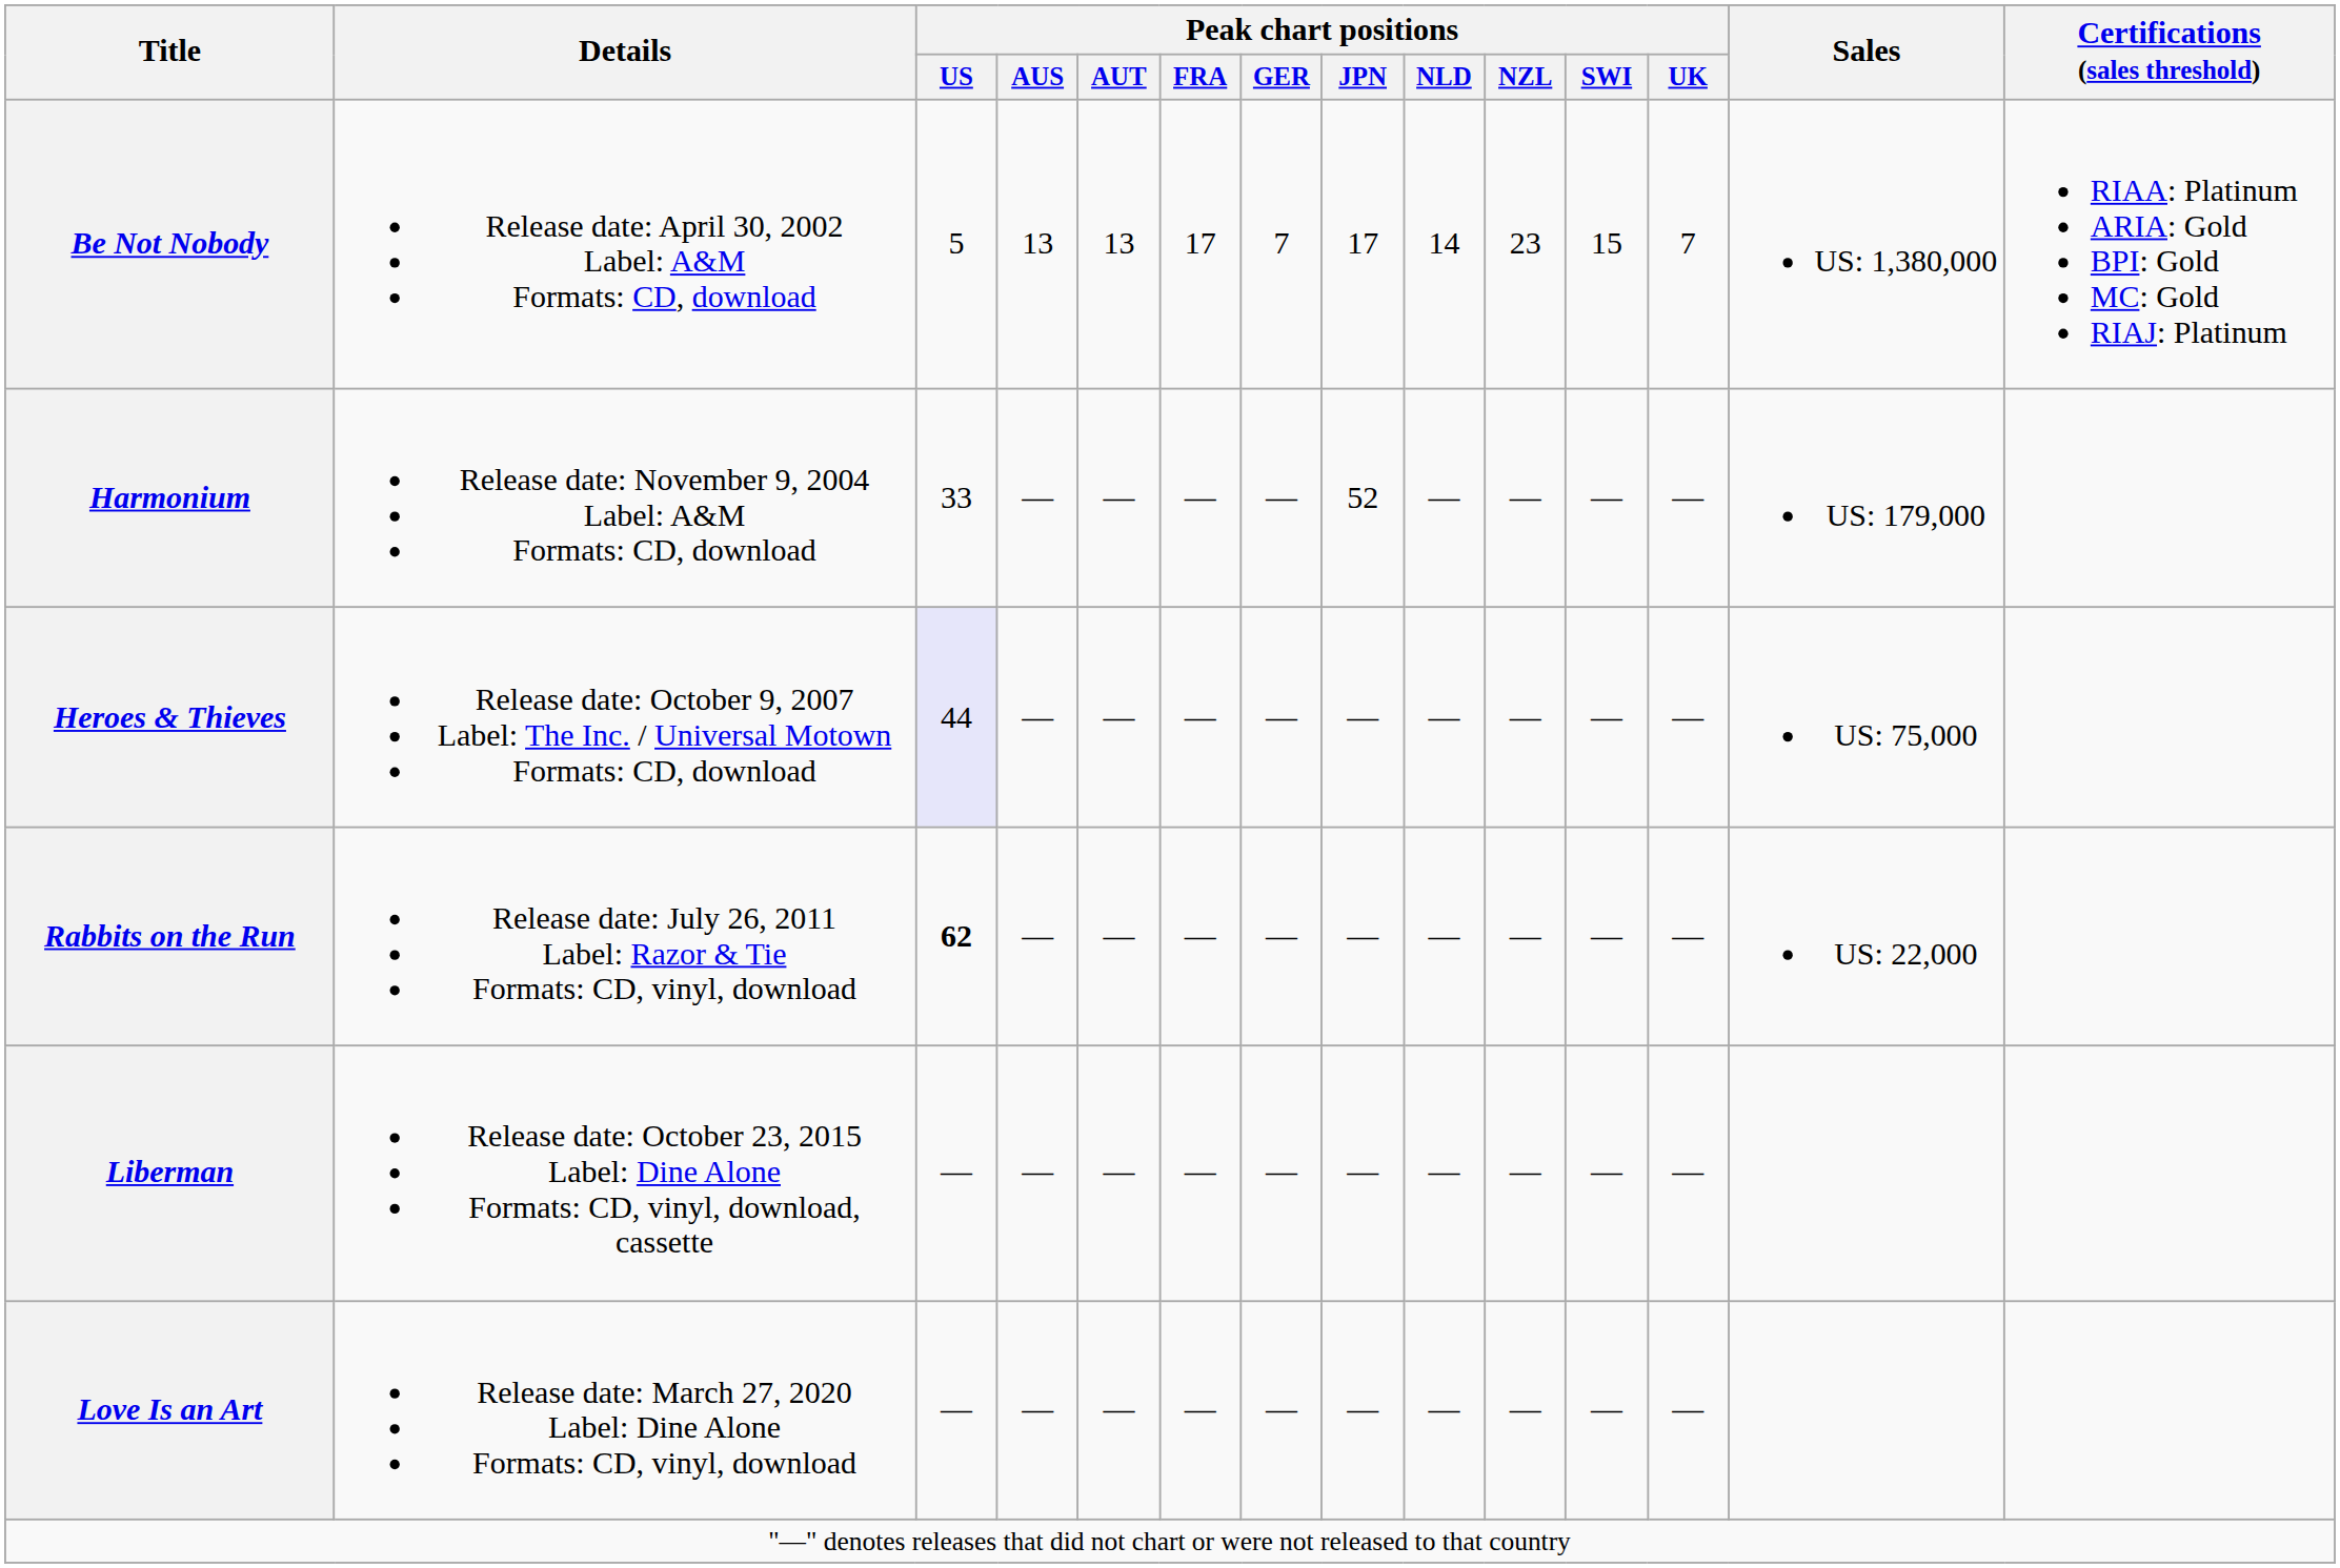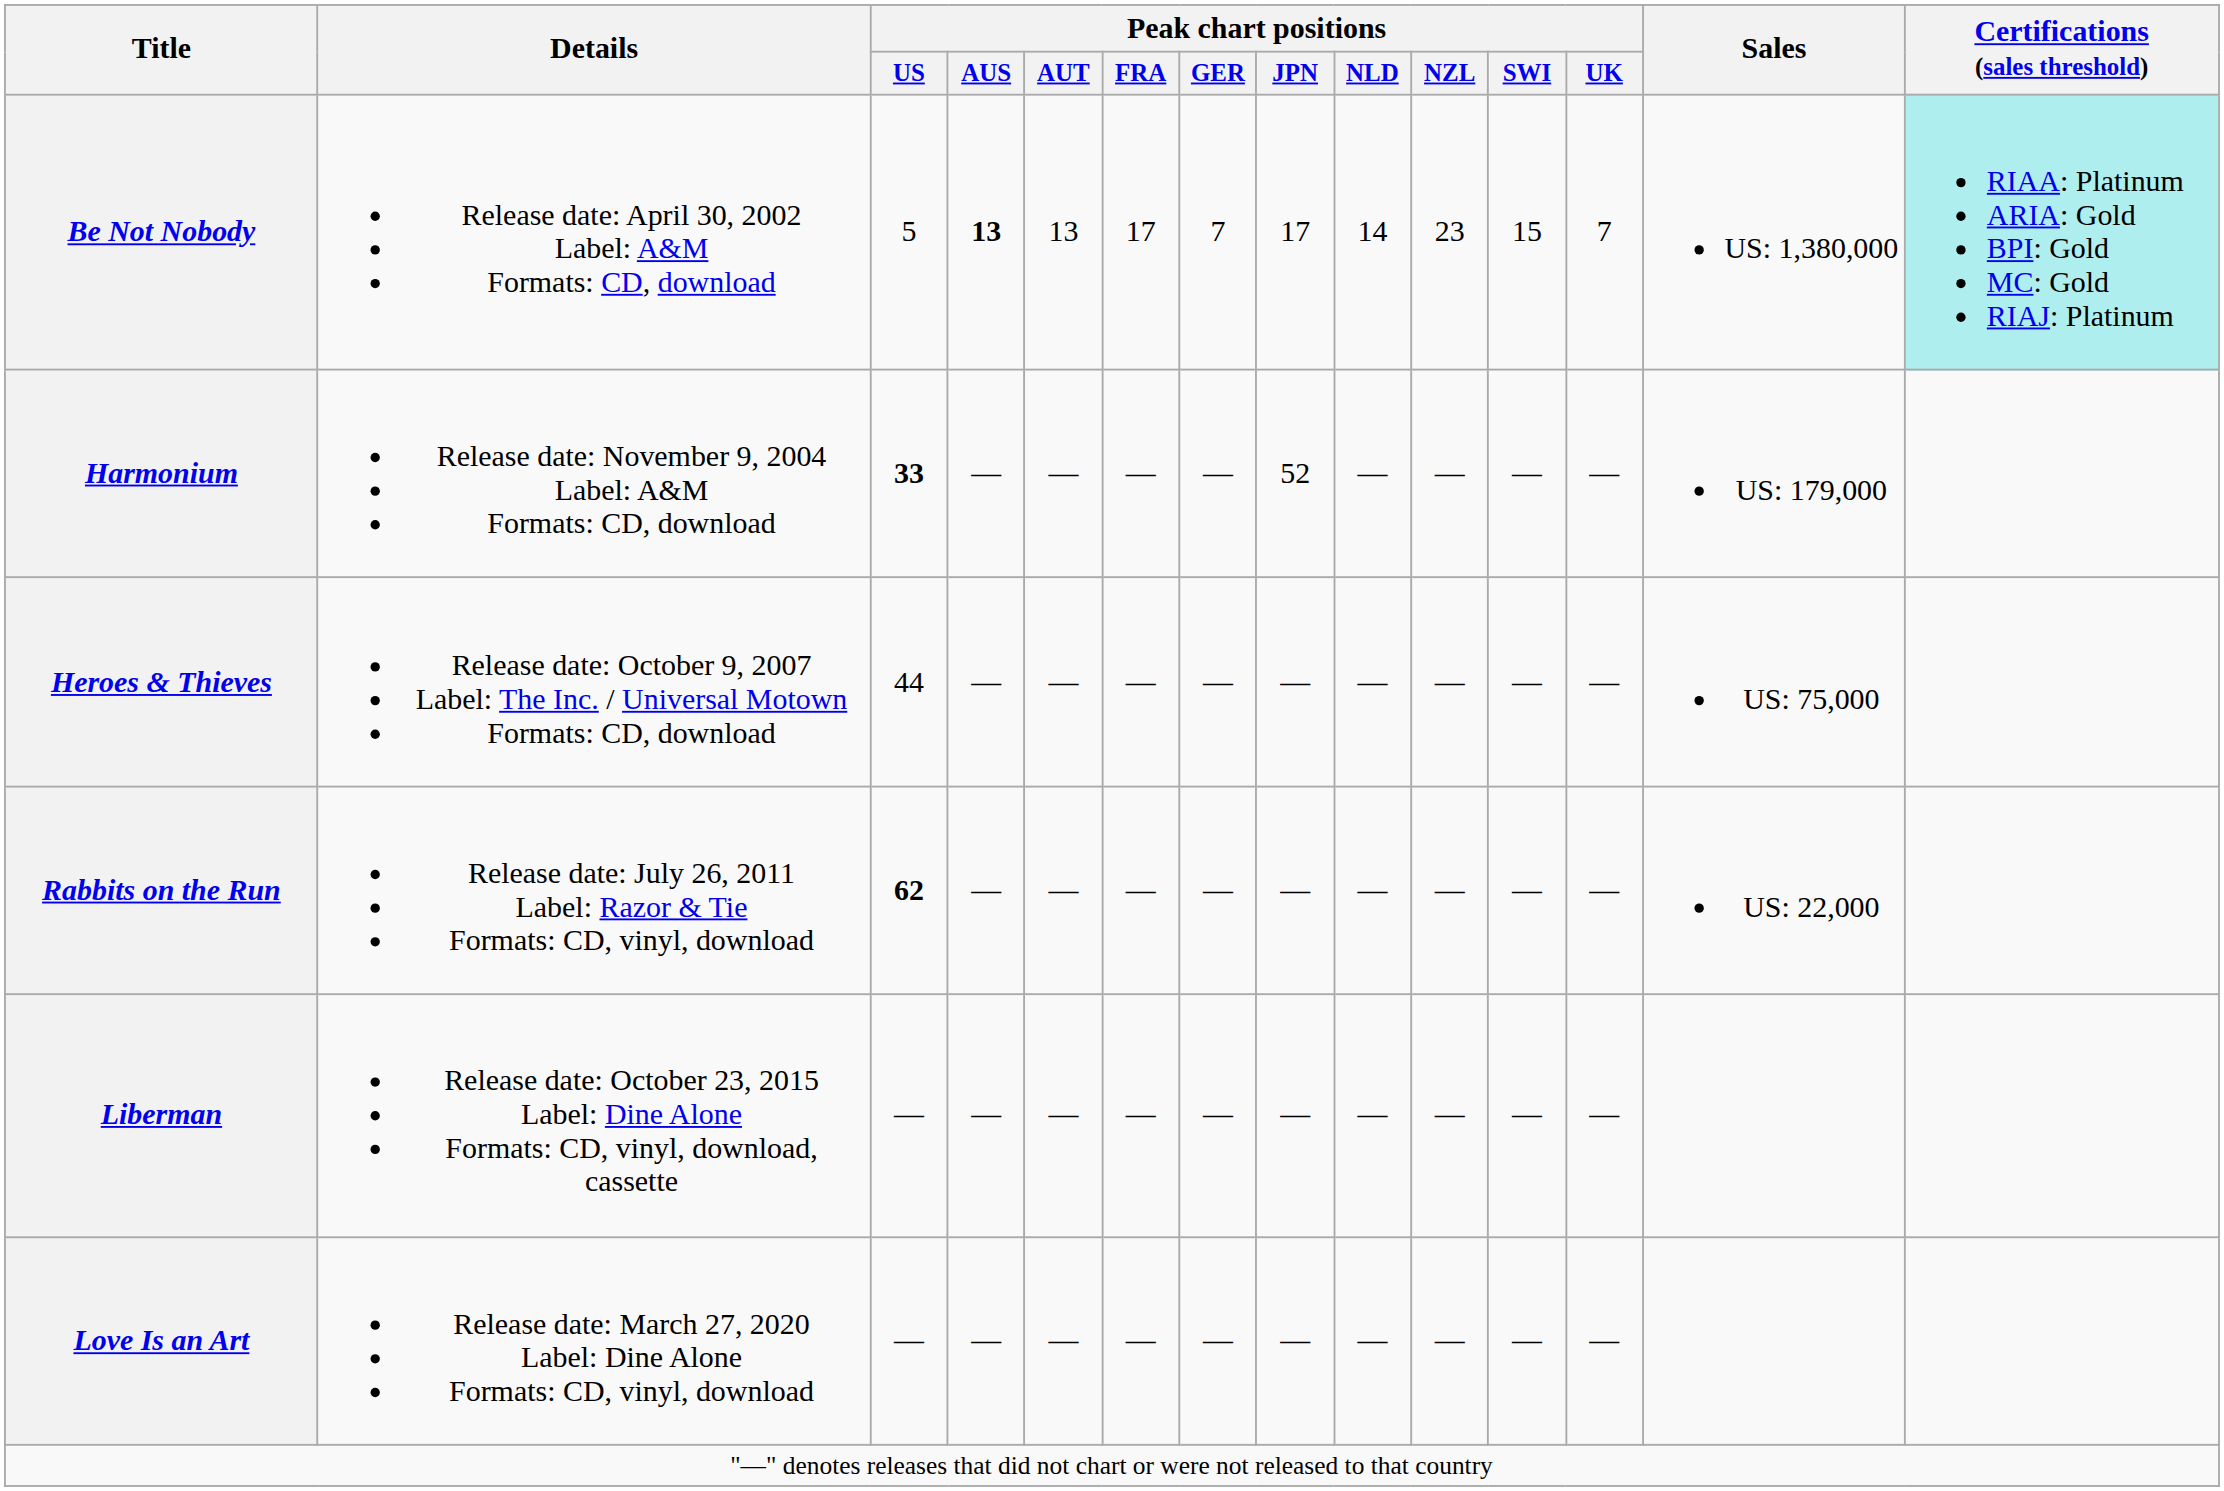Be Not Nobody | Peak chart positions / AUS: normal -> bold
Be Not Nobody | Certifications (sales threshold): no background -> paleturquoise background
Harmonium | Peak chart positions / US: normal -> bold
Heroes & Thieves | Peak chart positions / US: lavender background -> no background
